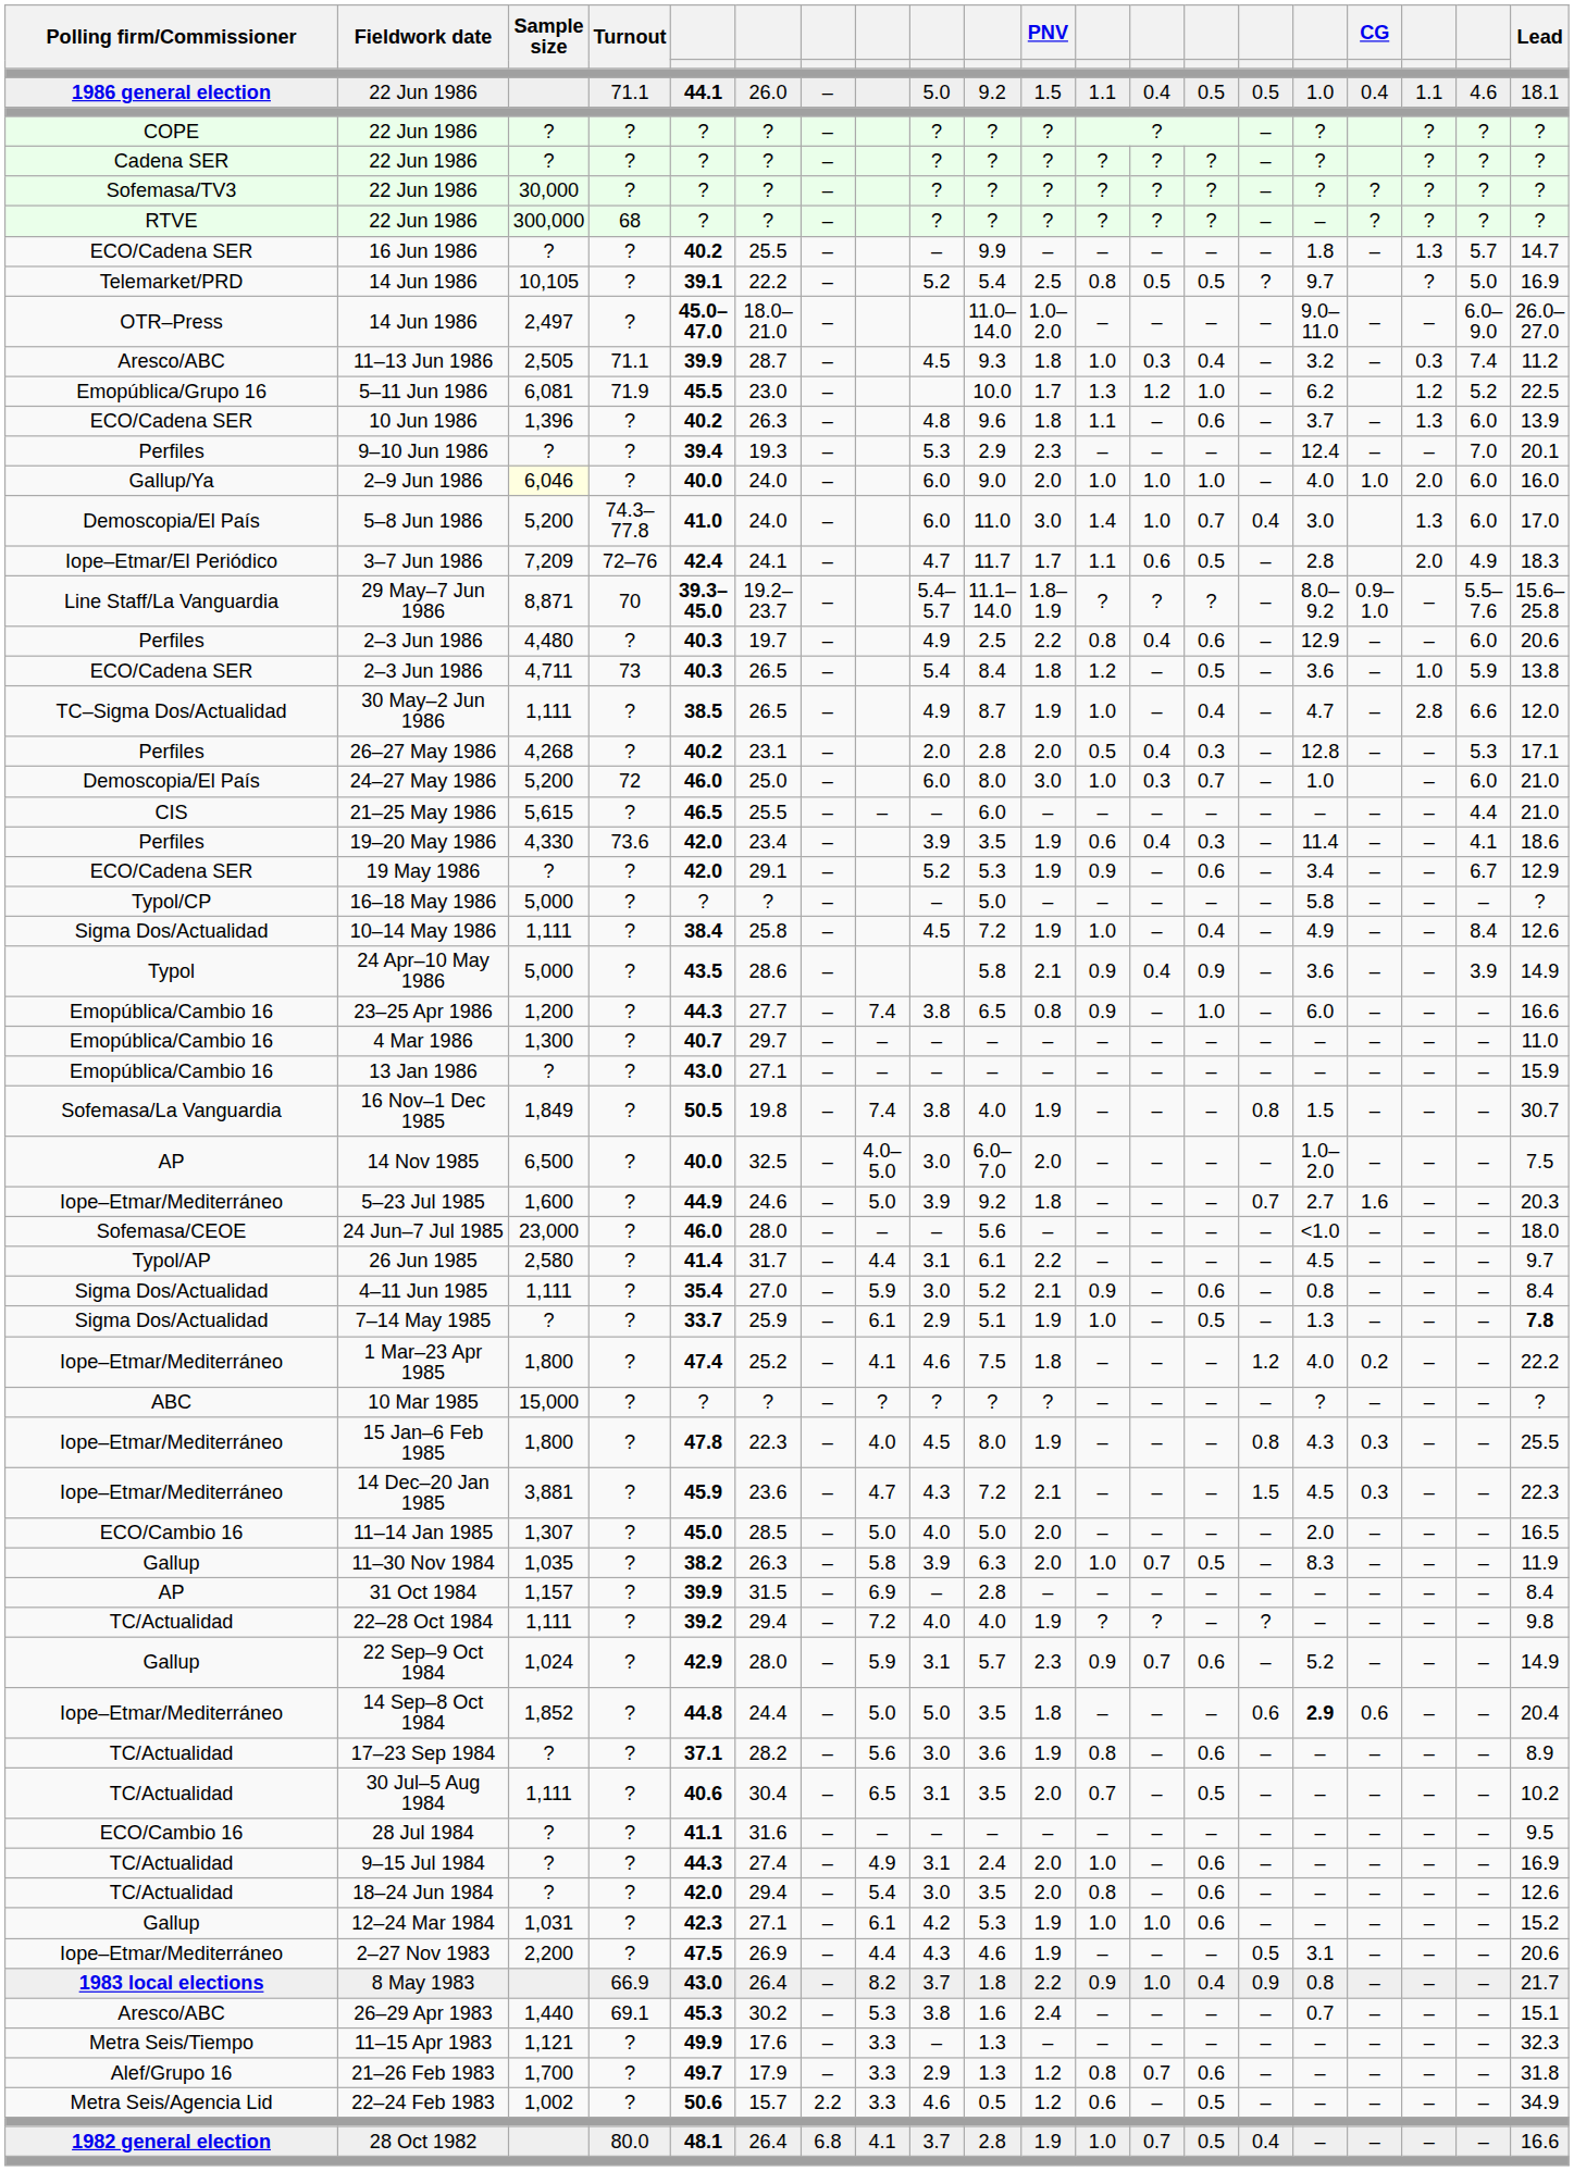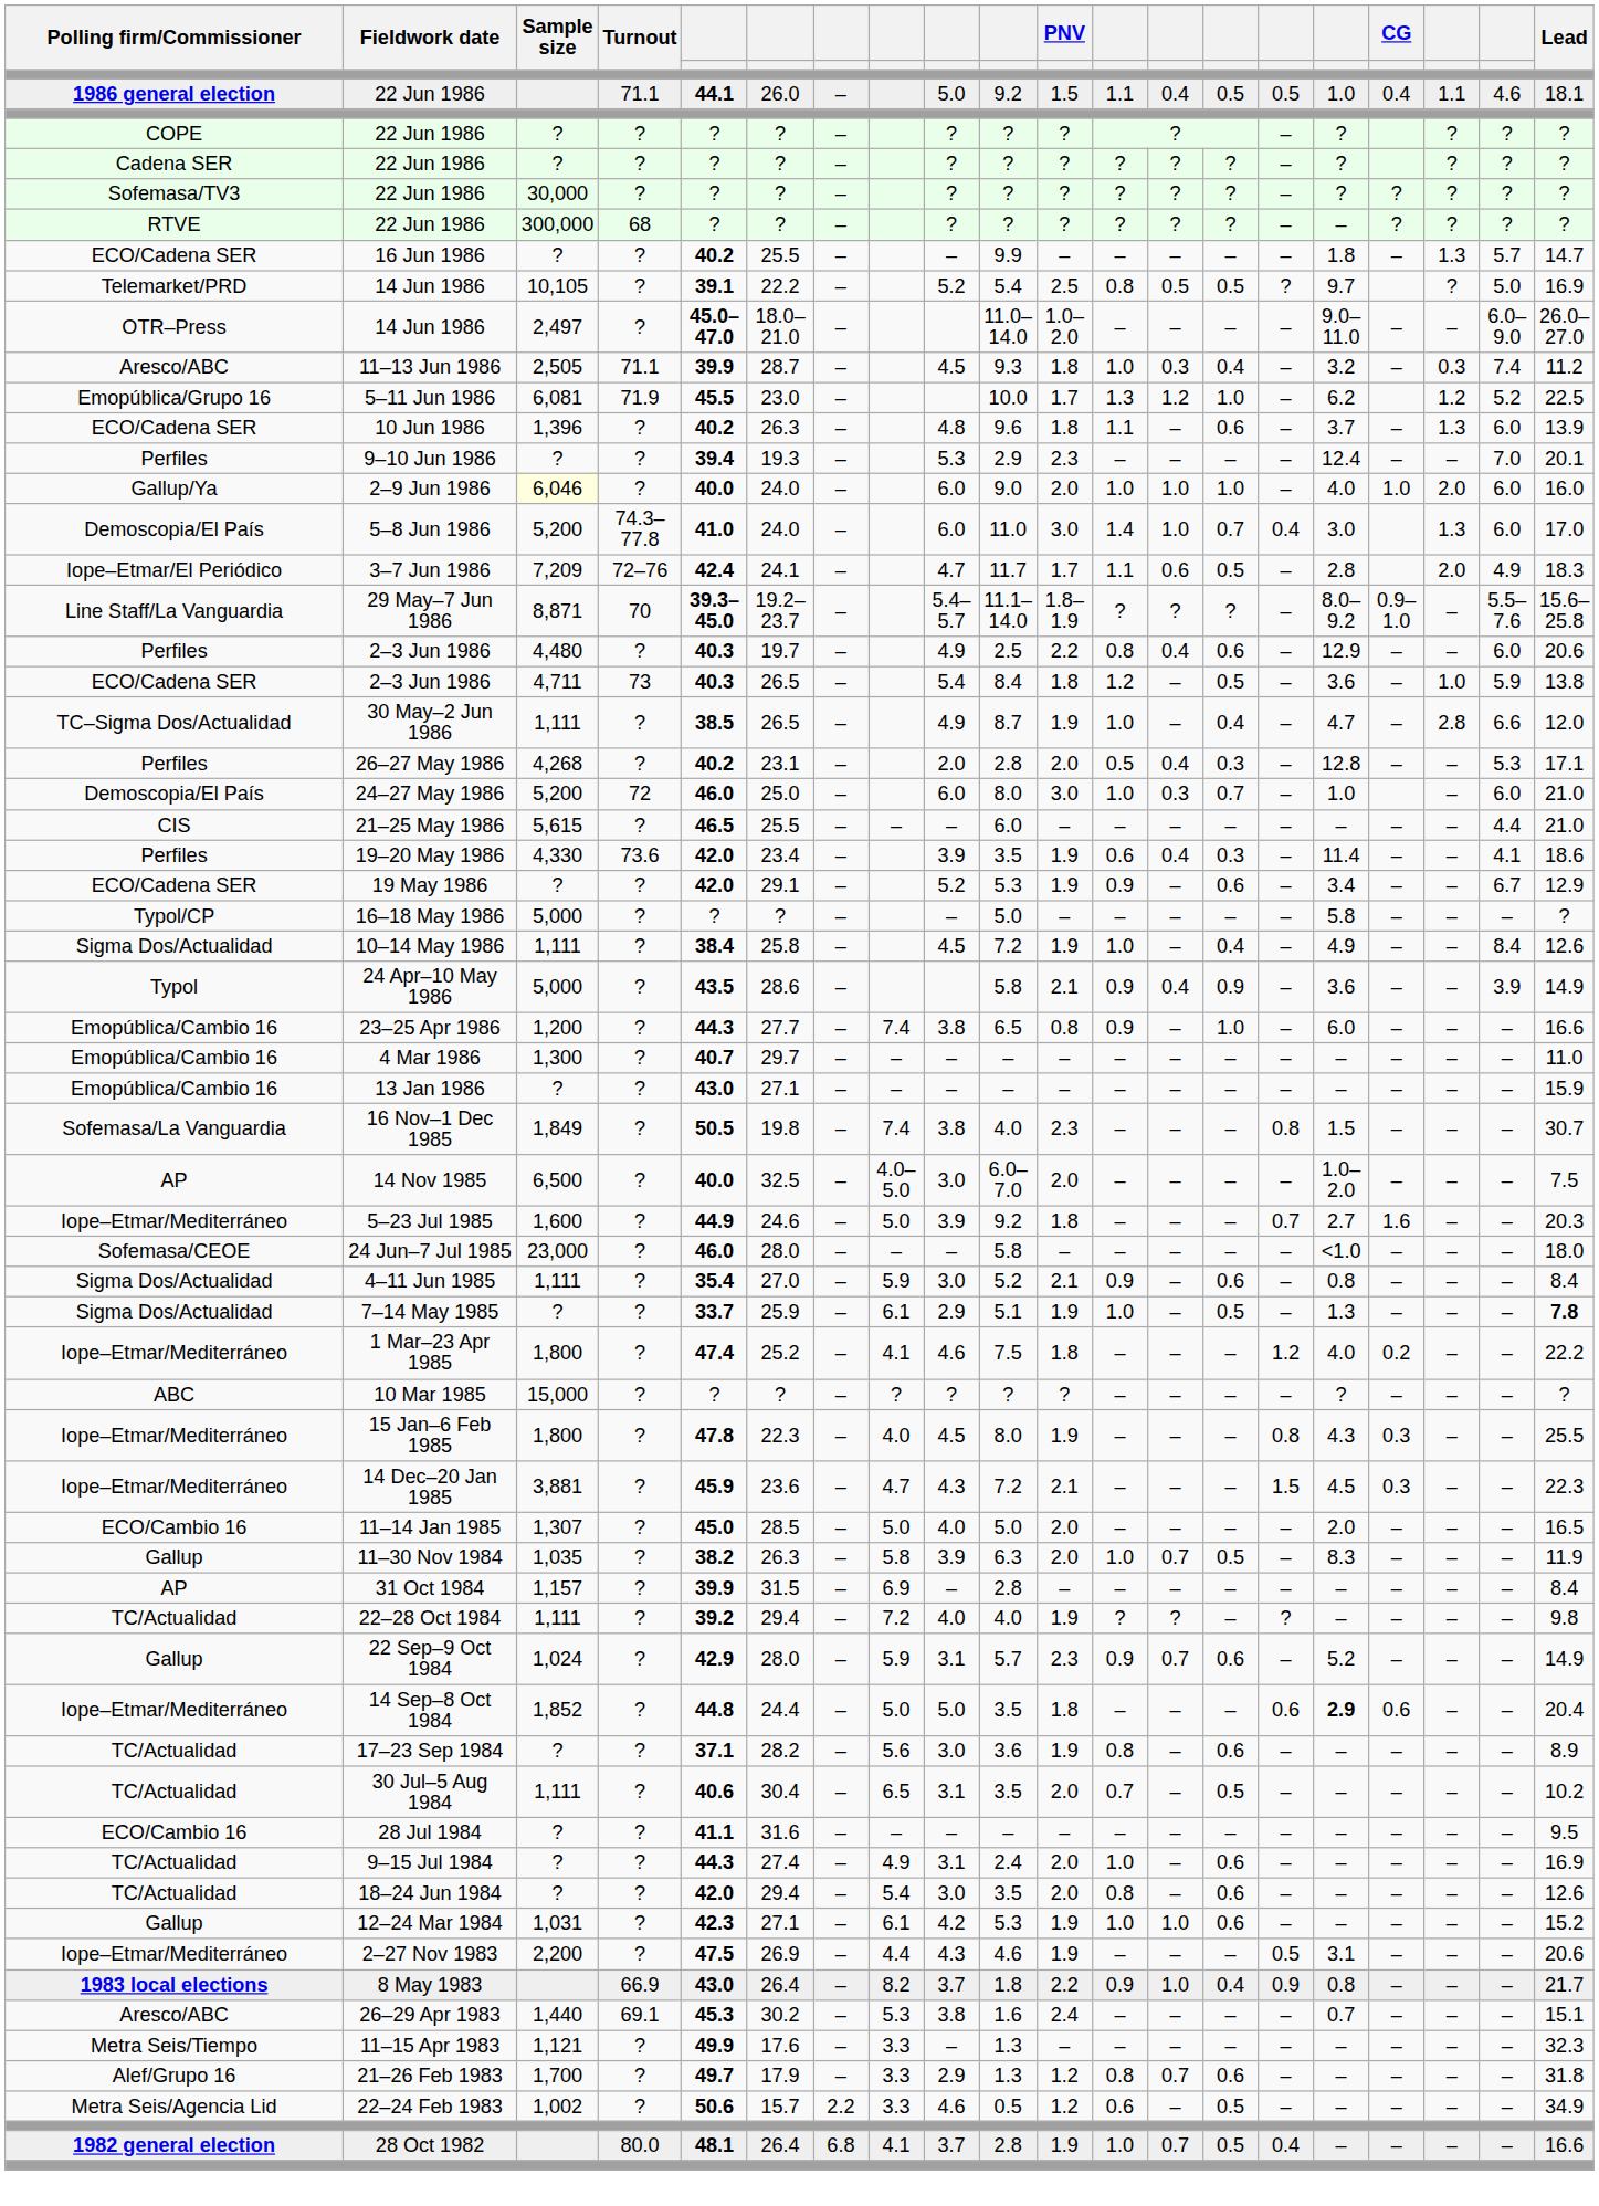16 Nov–1 Dec 1985 | PNV: 1.9 -> 2.3
24 Jun–7 Jul 1985 | column 10: 5.6 -> 5.8
- row: Typol/AP | 26 Jun 1985 | 2,580 | ? | 41.4 | 31.7 | – | 4.4 | 3.1 | 6.1 | 2.2 | – | – | – | – | 4.5 | – | – | – | 9.7
